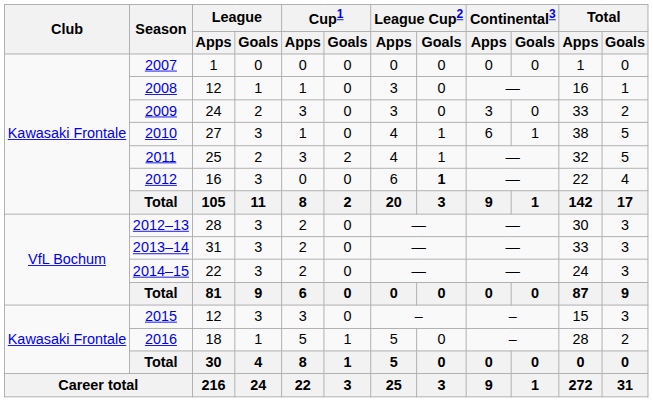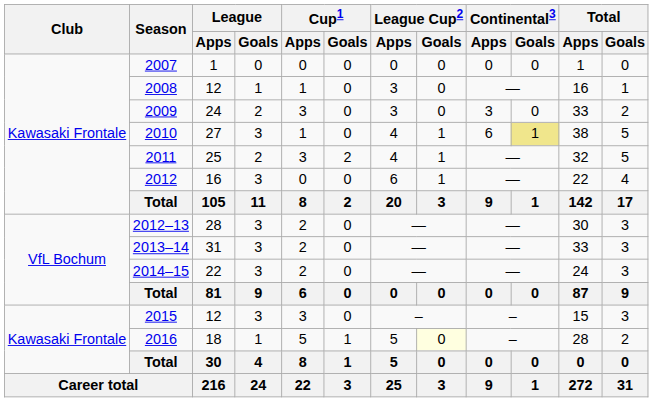2010 | Continental3 / Goals: no background -> khaki background
2012 | League Cup2 / Goals: bold -> normal
2016 | League Cup2 / Goals: no background -> lightyellow background
